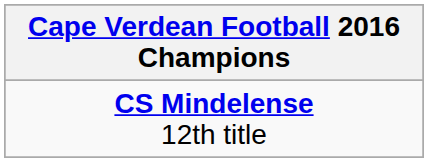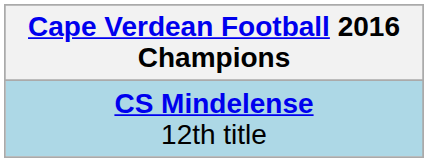row 2 | column 1: no background -> lightblue background
